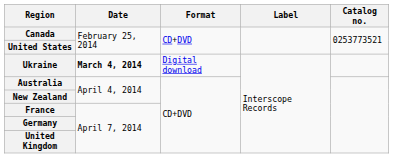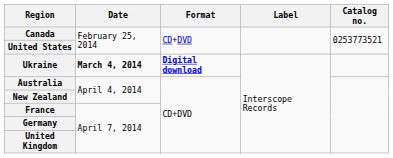Ukraine | Format: normal -> bold
